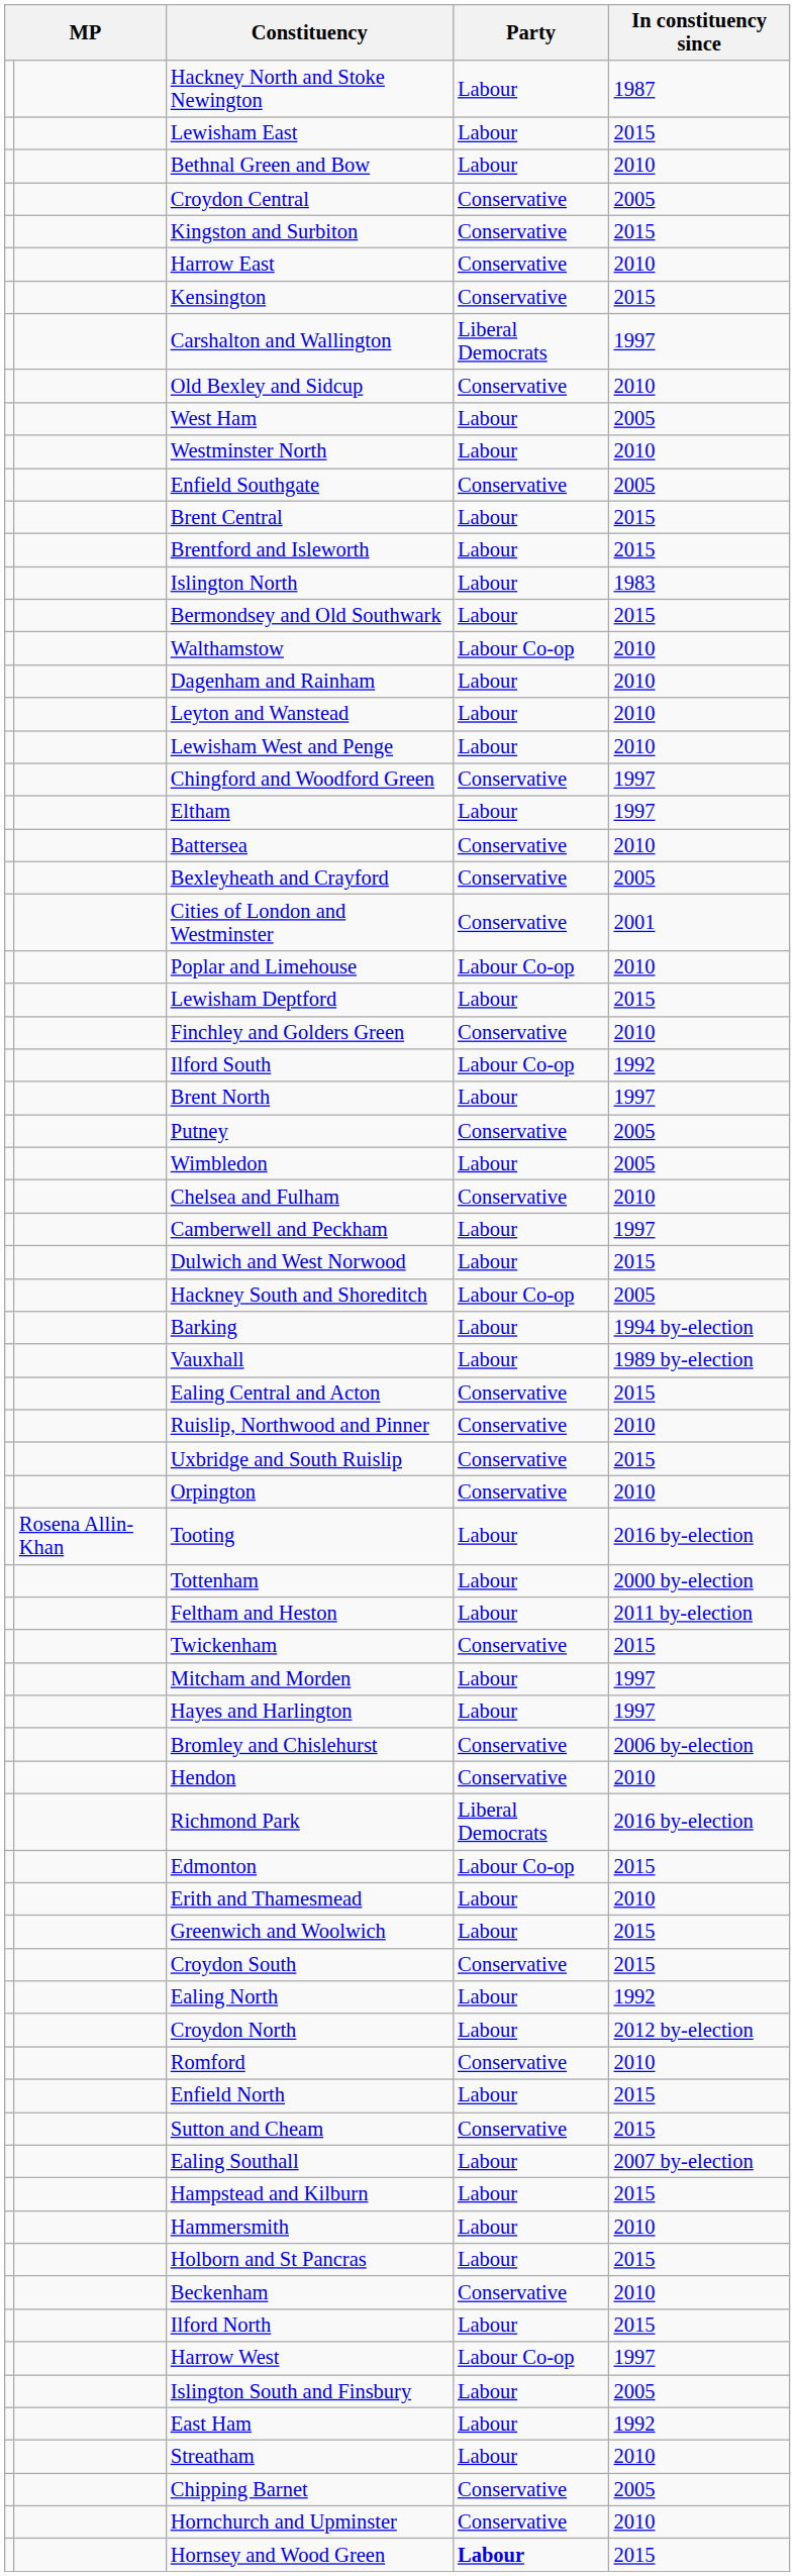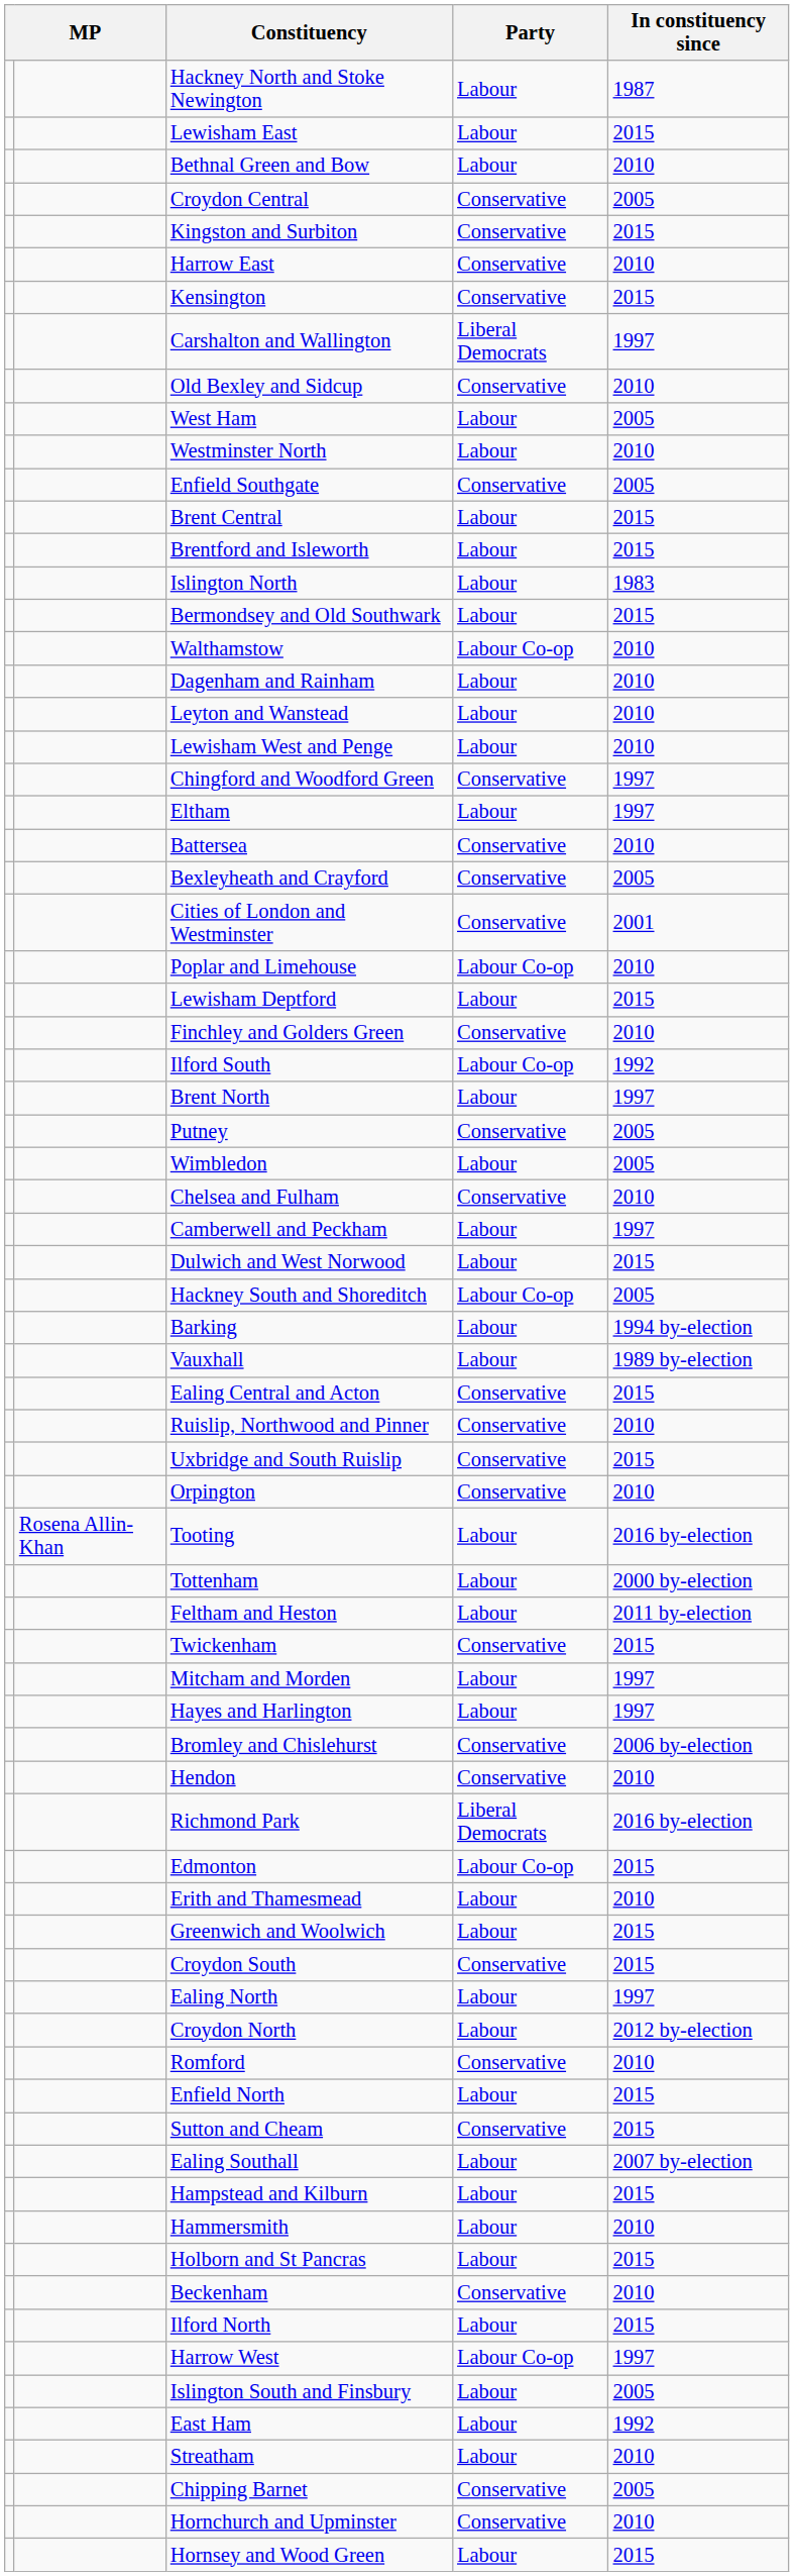Ealing North | In constituency since: 1992 -> 1997
Hornsey and Wood Green | Party: bold -> normal
